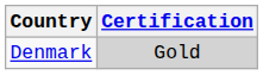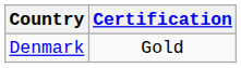Denmark | Certification: lightgrey background -> no background
